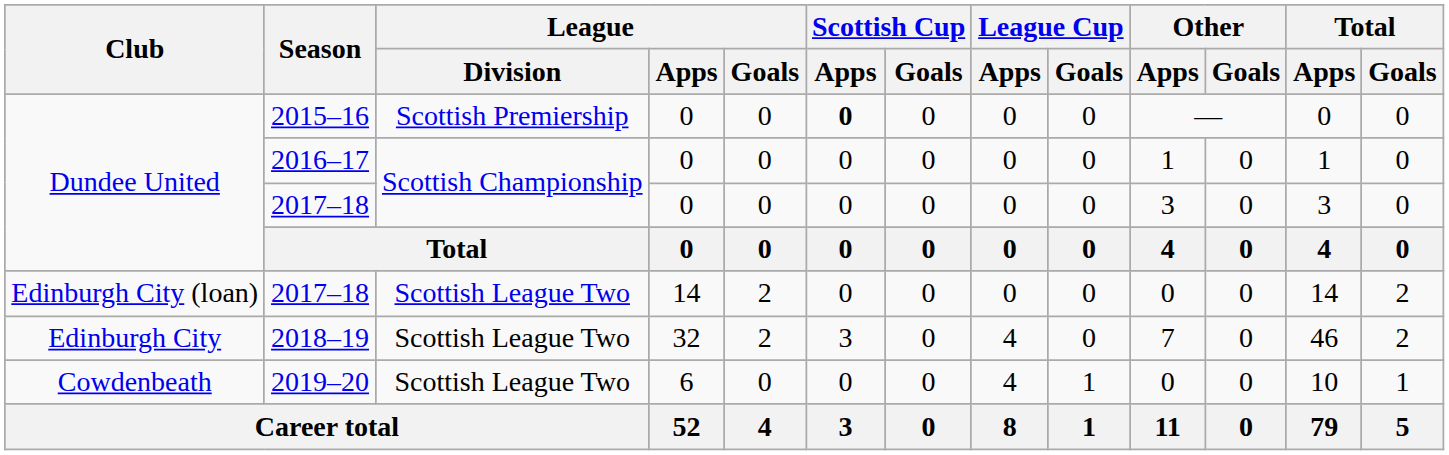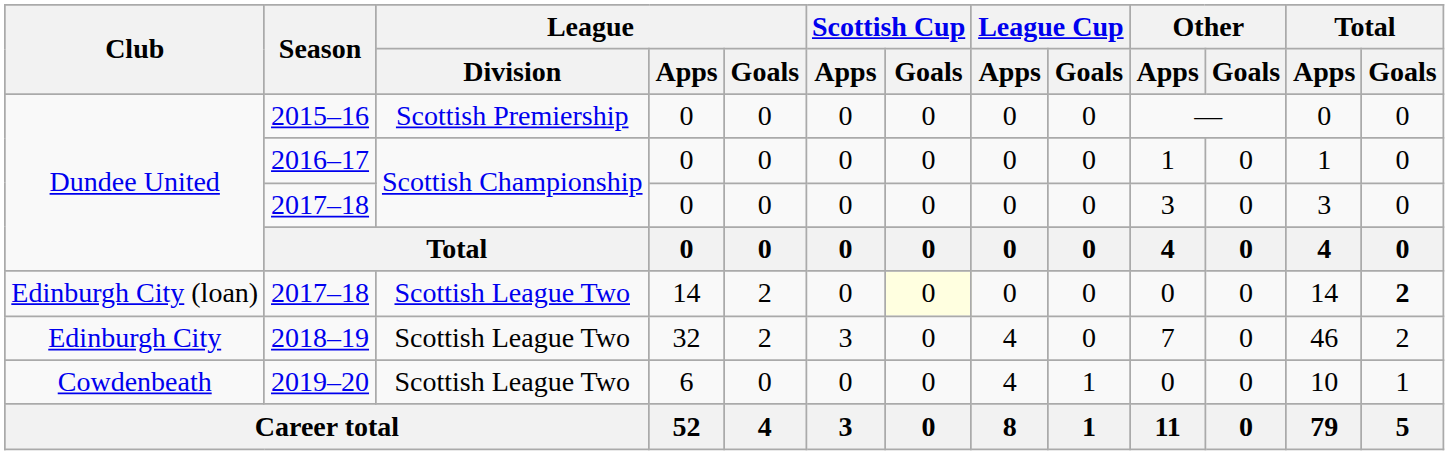2015–16 | Scottish Cup / Apps: bold -> normal
Edinburgh City (loan) / 2017–18 | Scottish Cup / Goals: no background -> lightyellow background
Edinburgh City (loan) / 2017–18 | Total / Goals: normal -> bold
